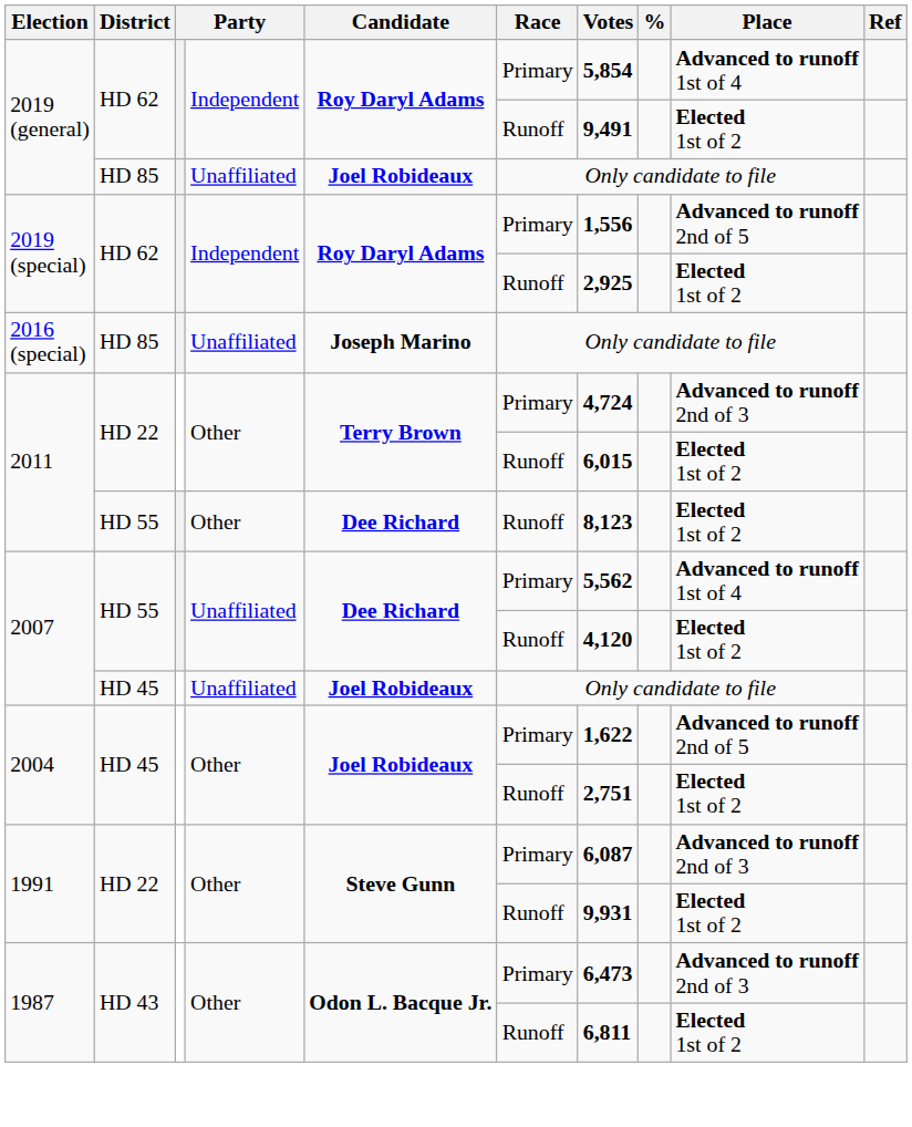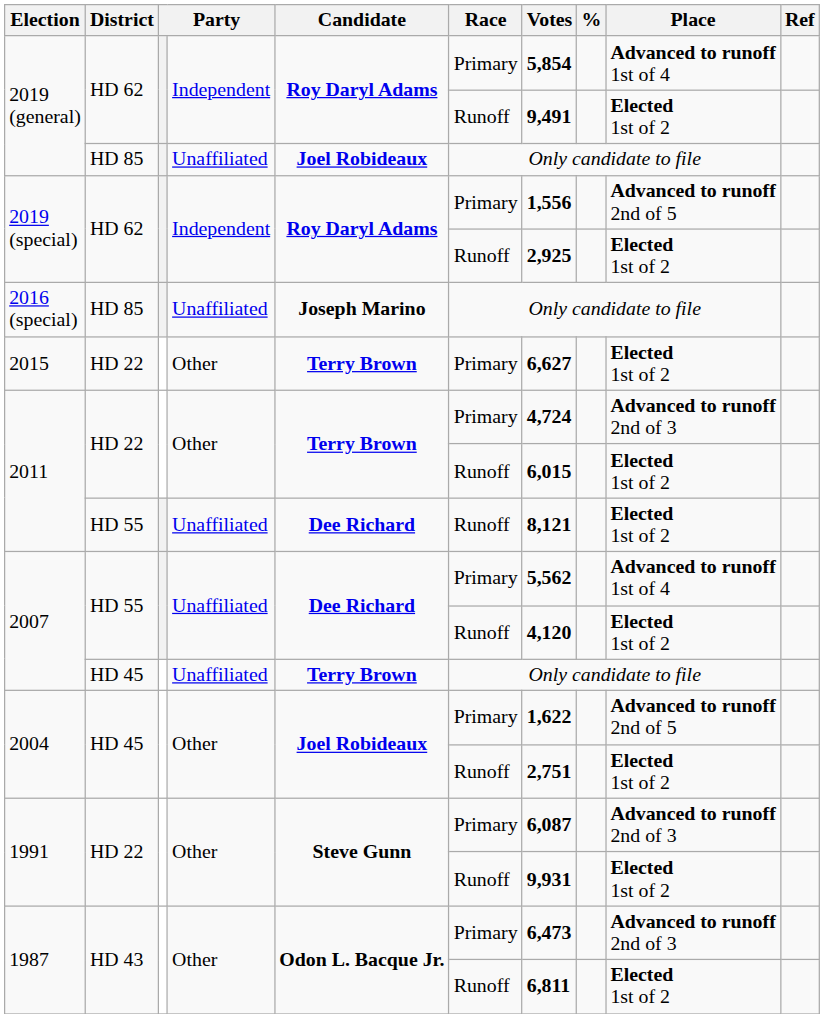+ row: 2015 | HD 22 | Other | Terry Brown | Primary | 6,627 | Elected 1st of 2
2011 / HD 55 | column 4: Other -> Unaffiliated
2011 / HD 55 | Votes: 8,123 -> 8,121
2007 / HD 45 | Candidate: Joel Robideaux -> Terry Brown
